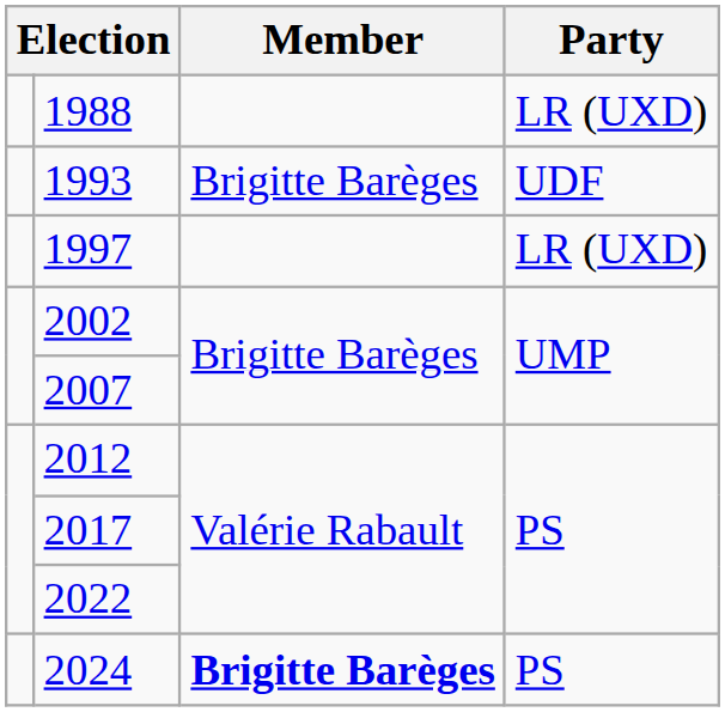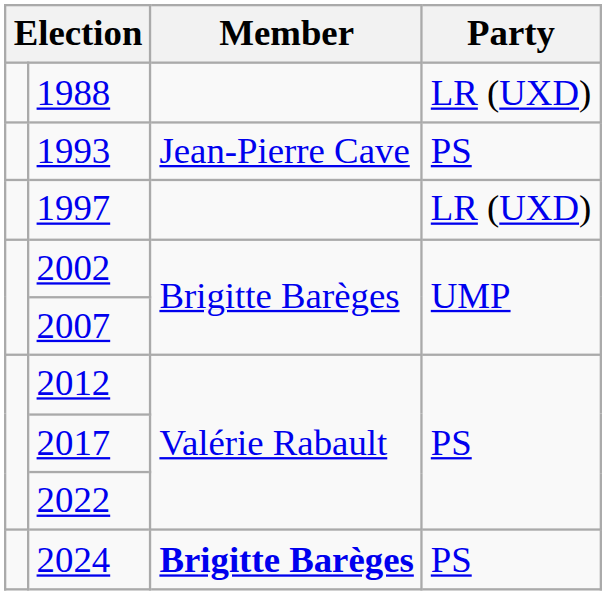1993 | Member: Brigitte Barèges -> Jean-Pierre Cave
1993 | Party: UDF -> PS
